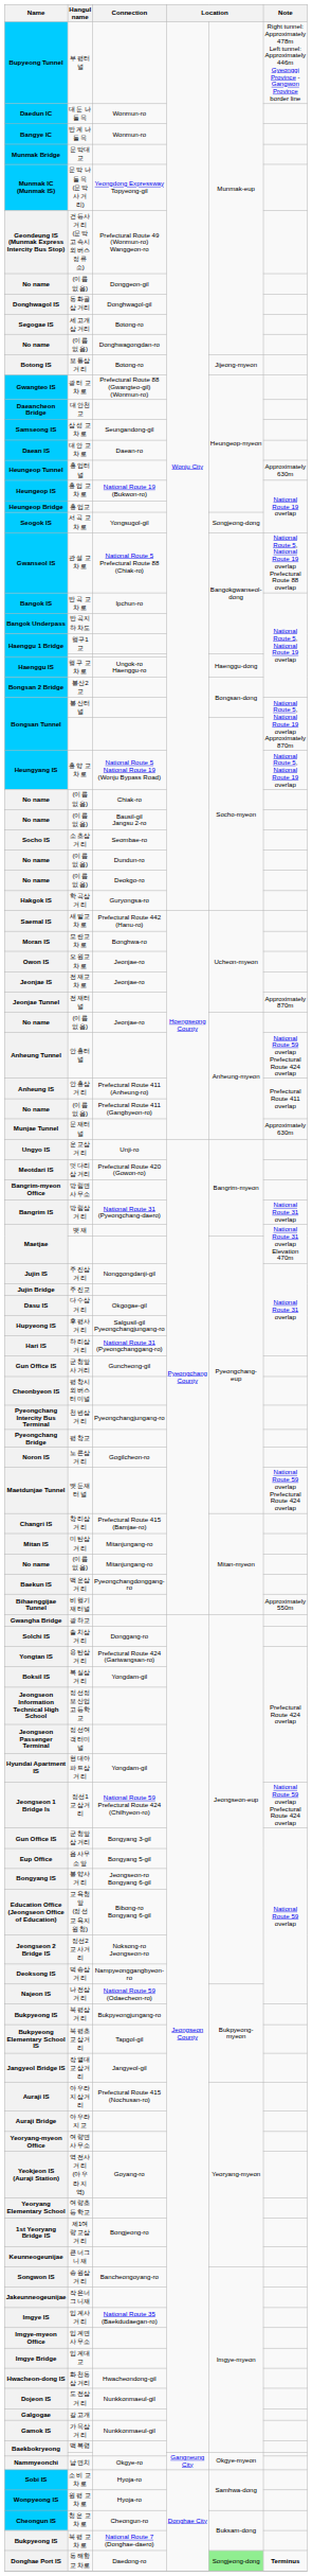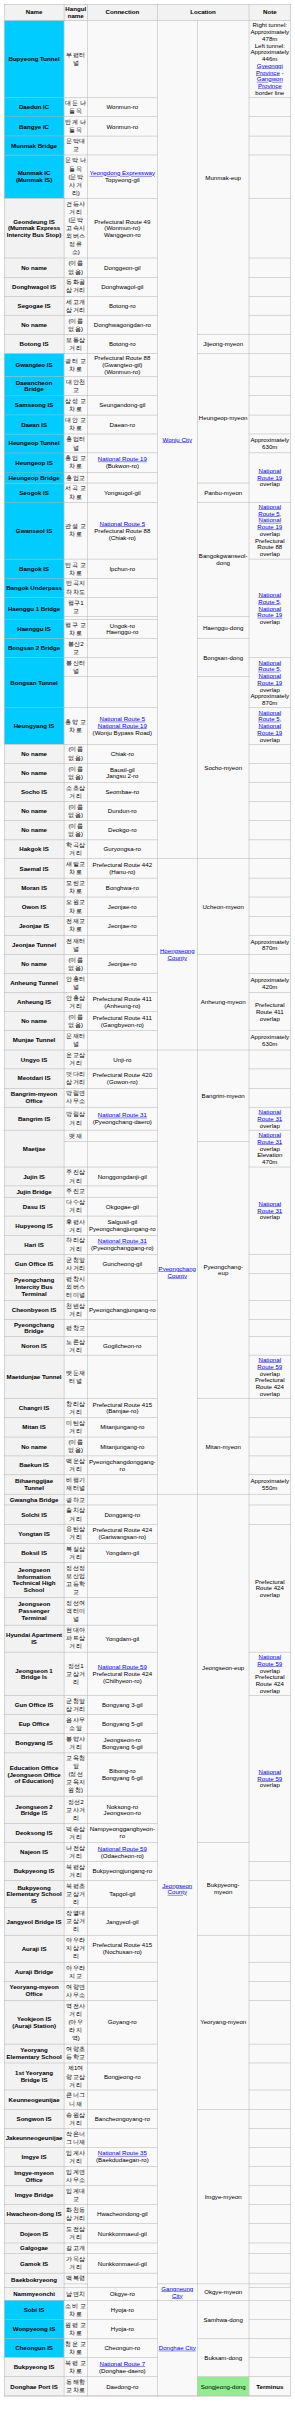서곡 교차로 | column 5: Songjeong-dong -> Panbu-myeon
안흥터널 | Note: National Route 59 overlap Prefectural Route 424 overlap -> Approximately 420m
평창시외버스터미널 | Name: Cheonbyeon IS -> Pyeongchang Intercity Bus Terminal
천변삼거리 | Name: Pyeongchang Intercity Bus Terminal -> Cheonbyeon IS
